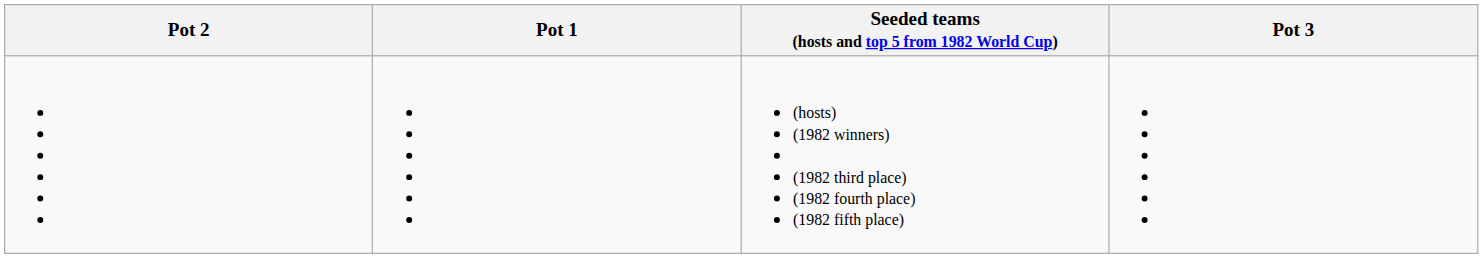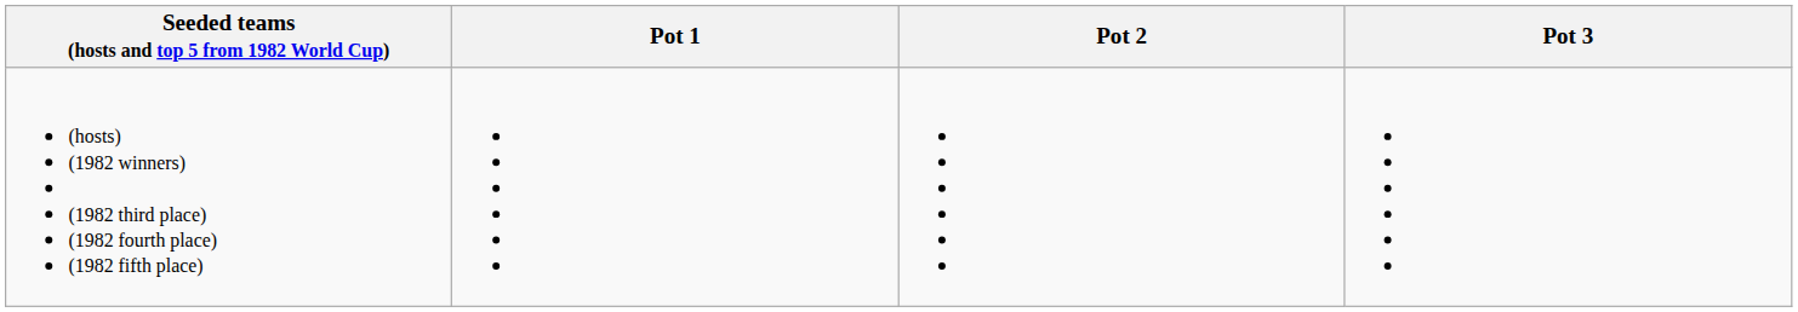columns swapped: Seeded teams (hosts and top 5 from 1982 World Cup) <-> Pot 2
